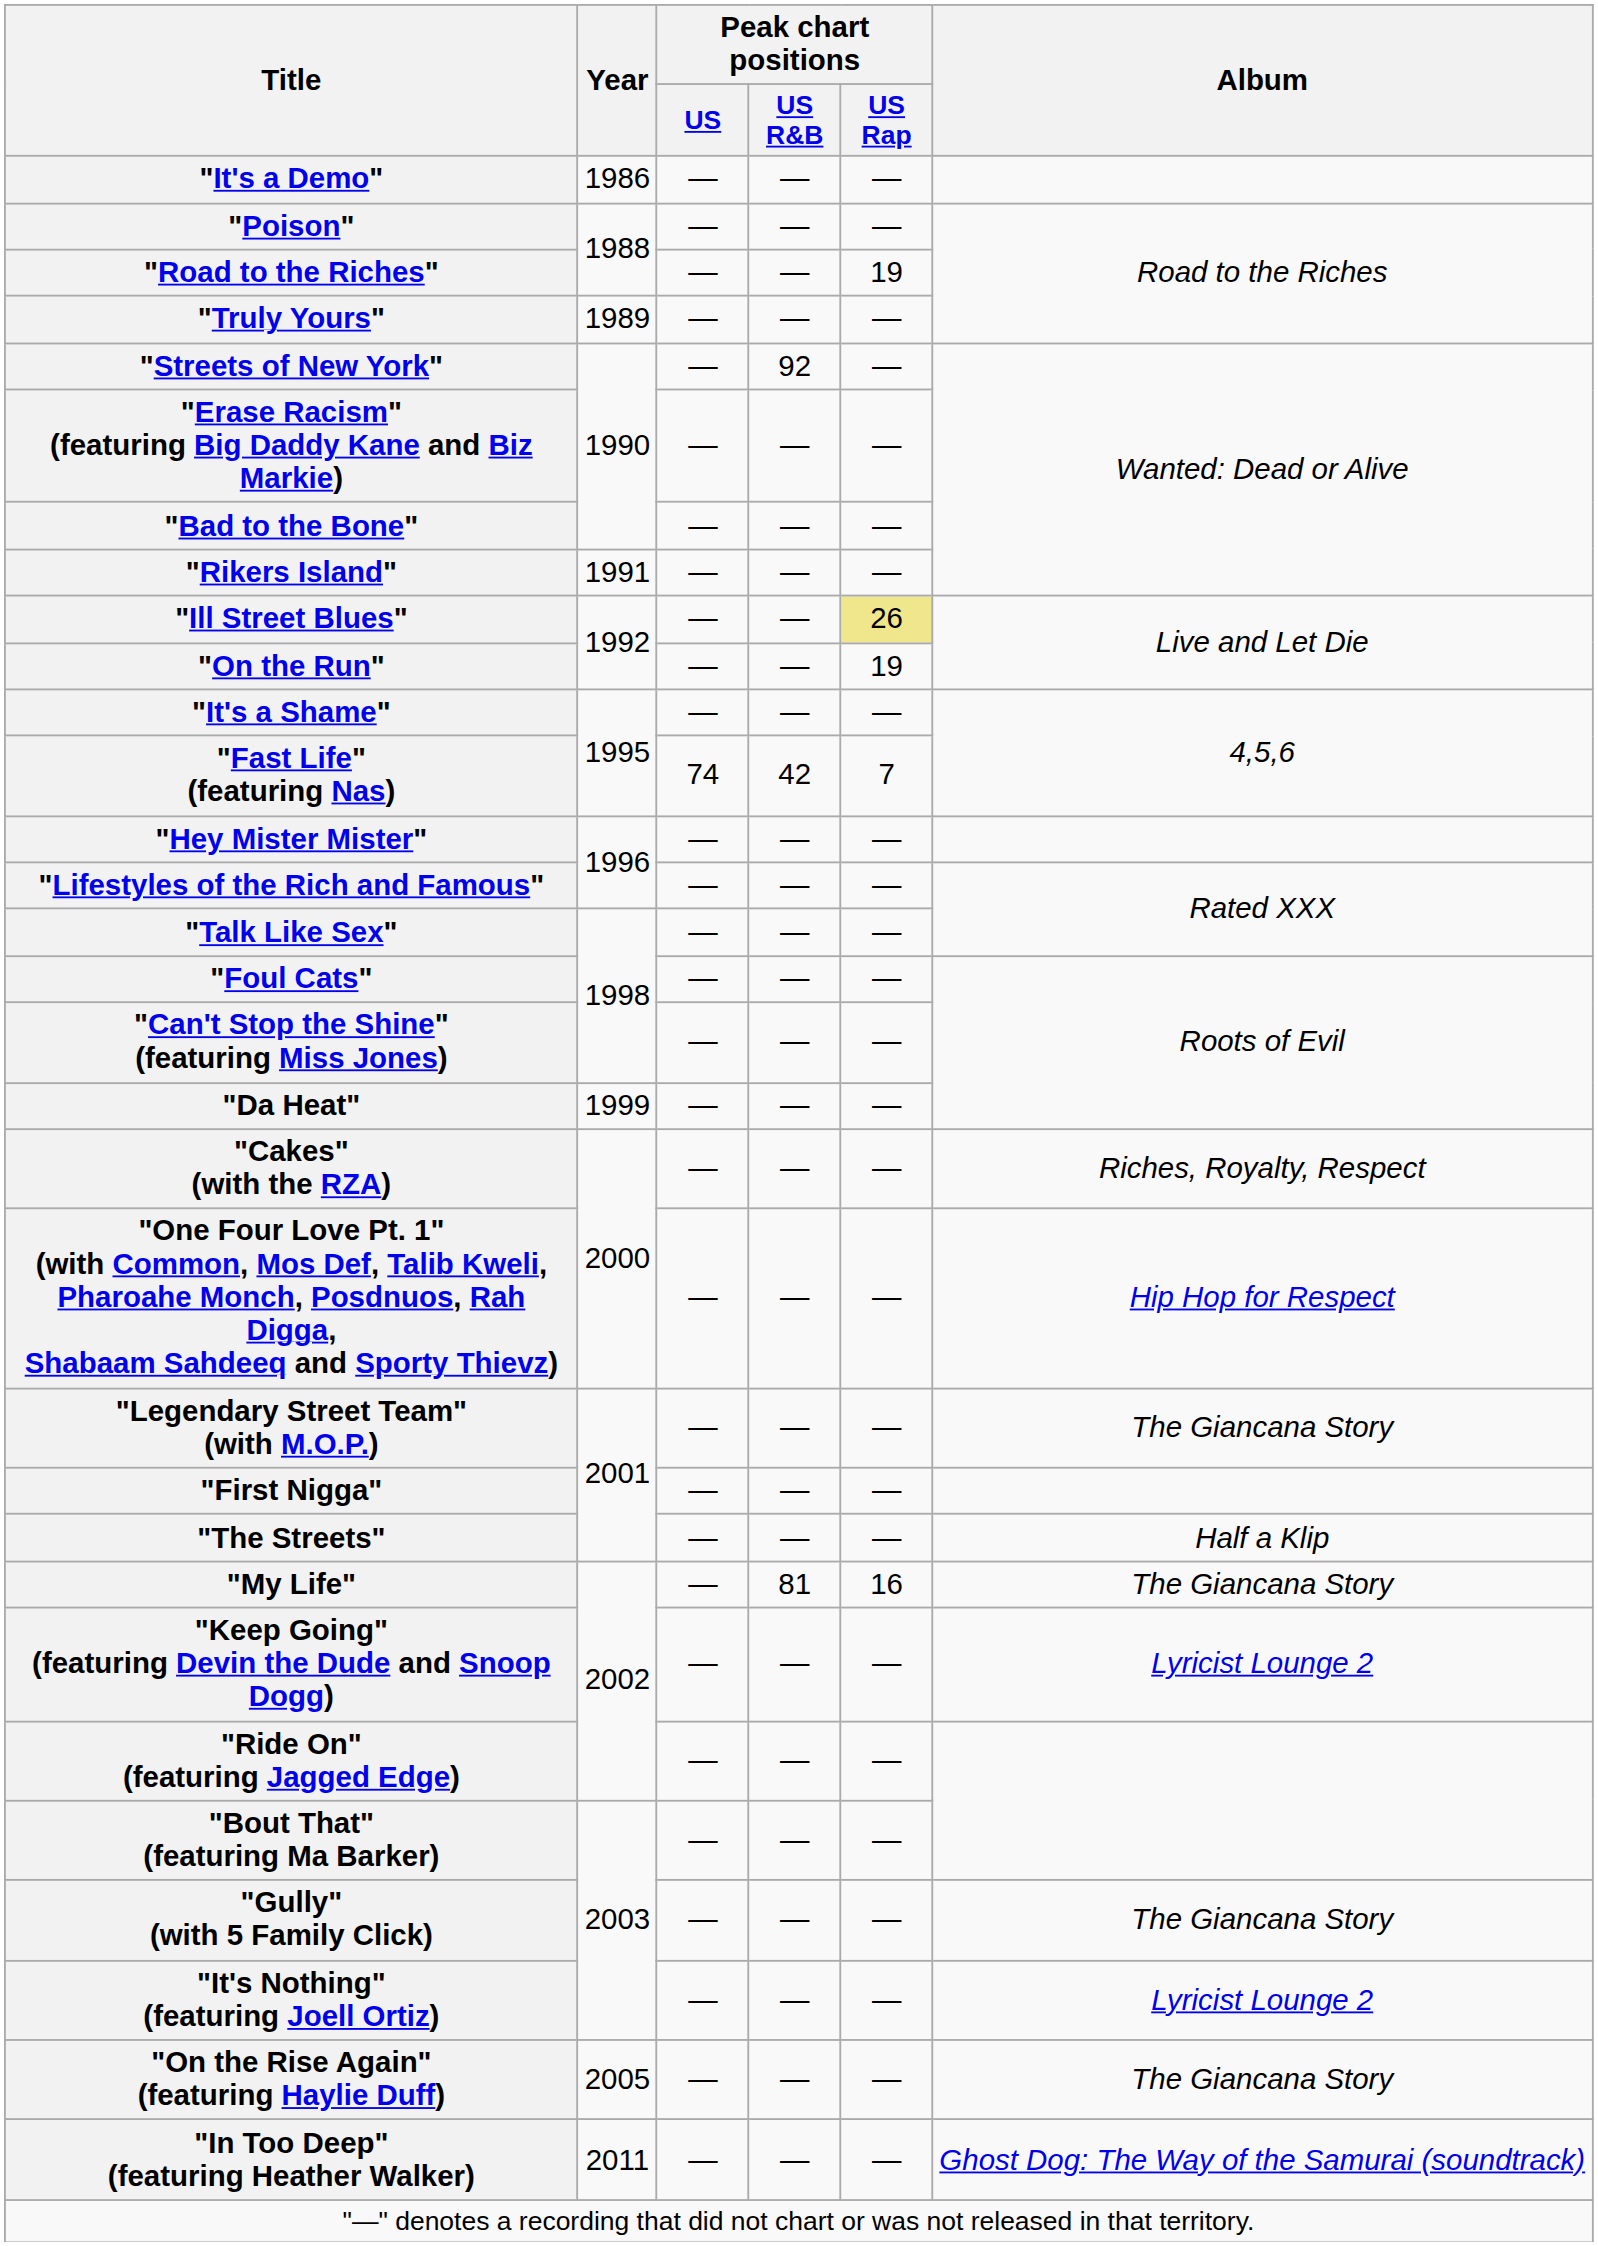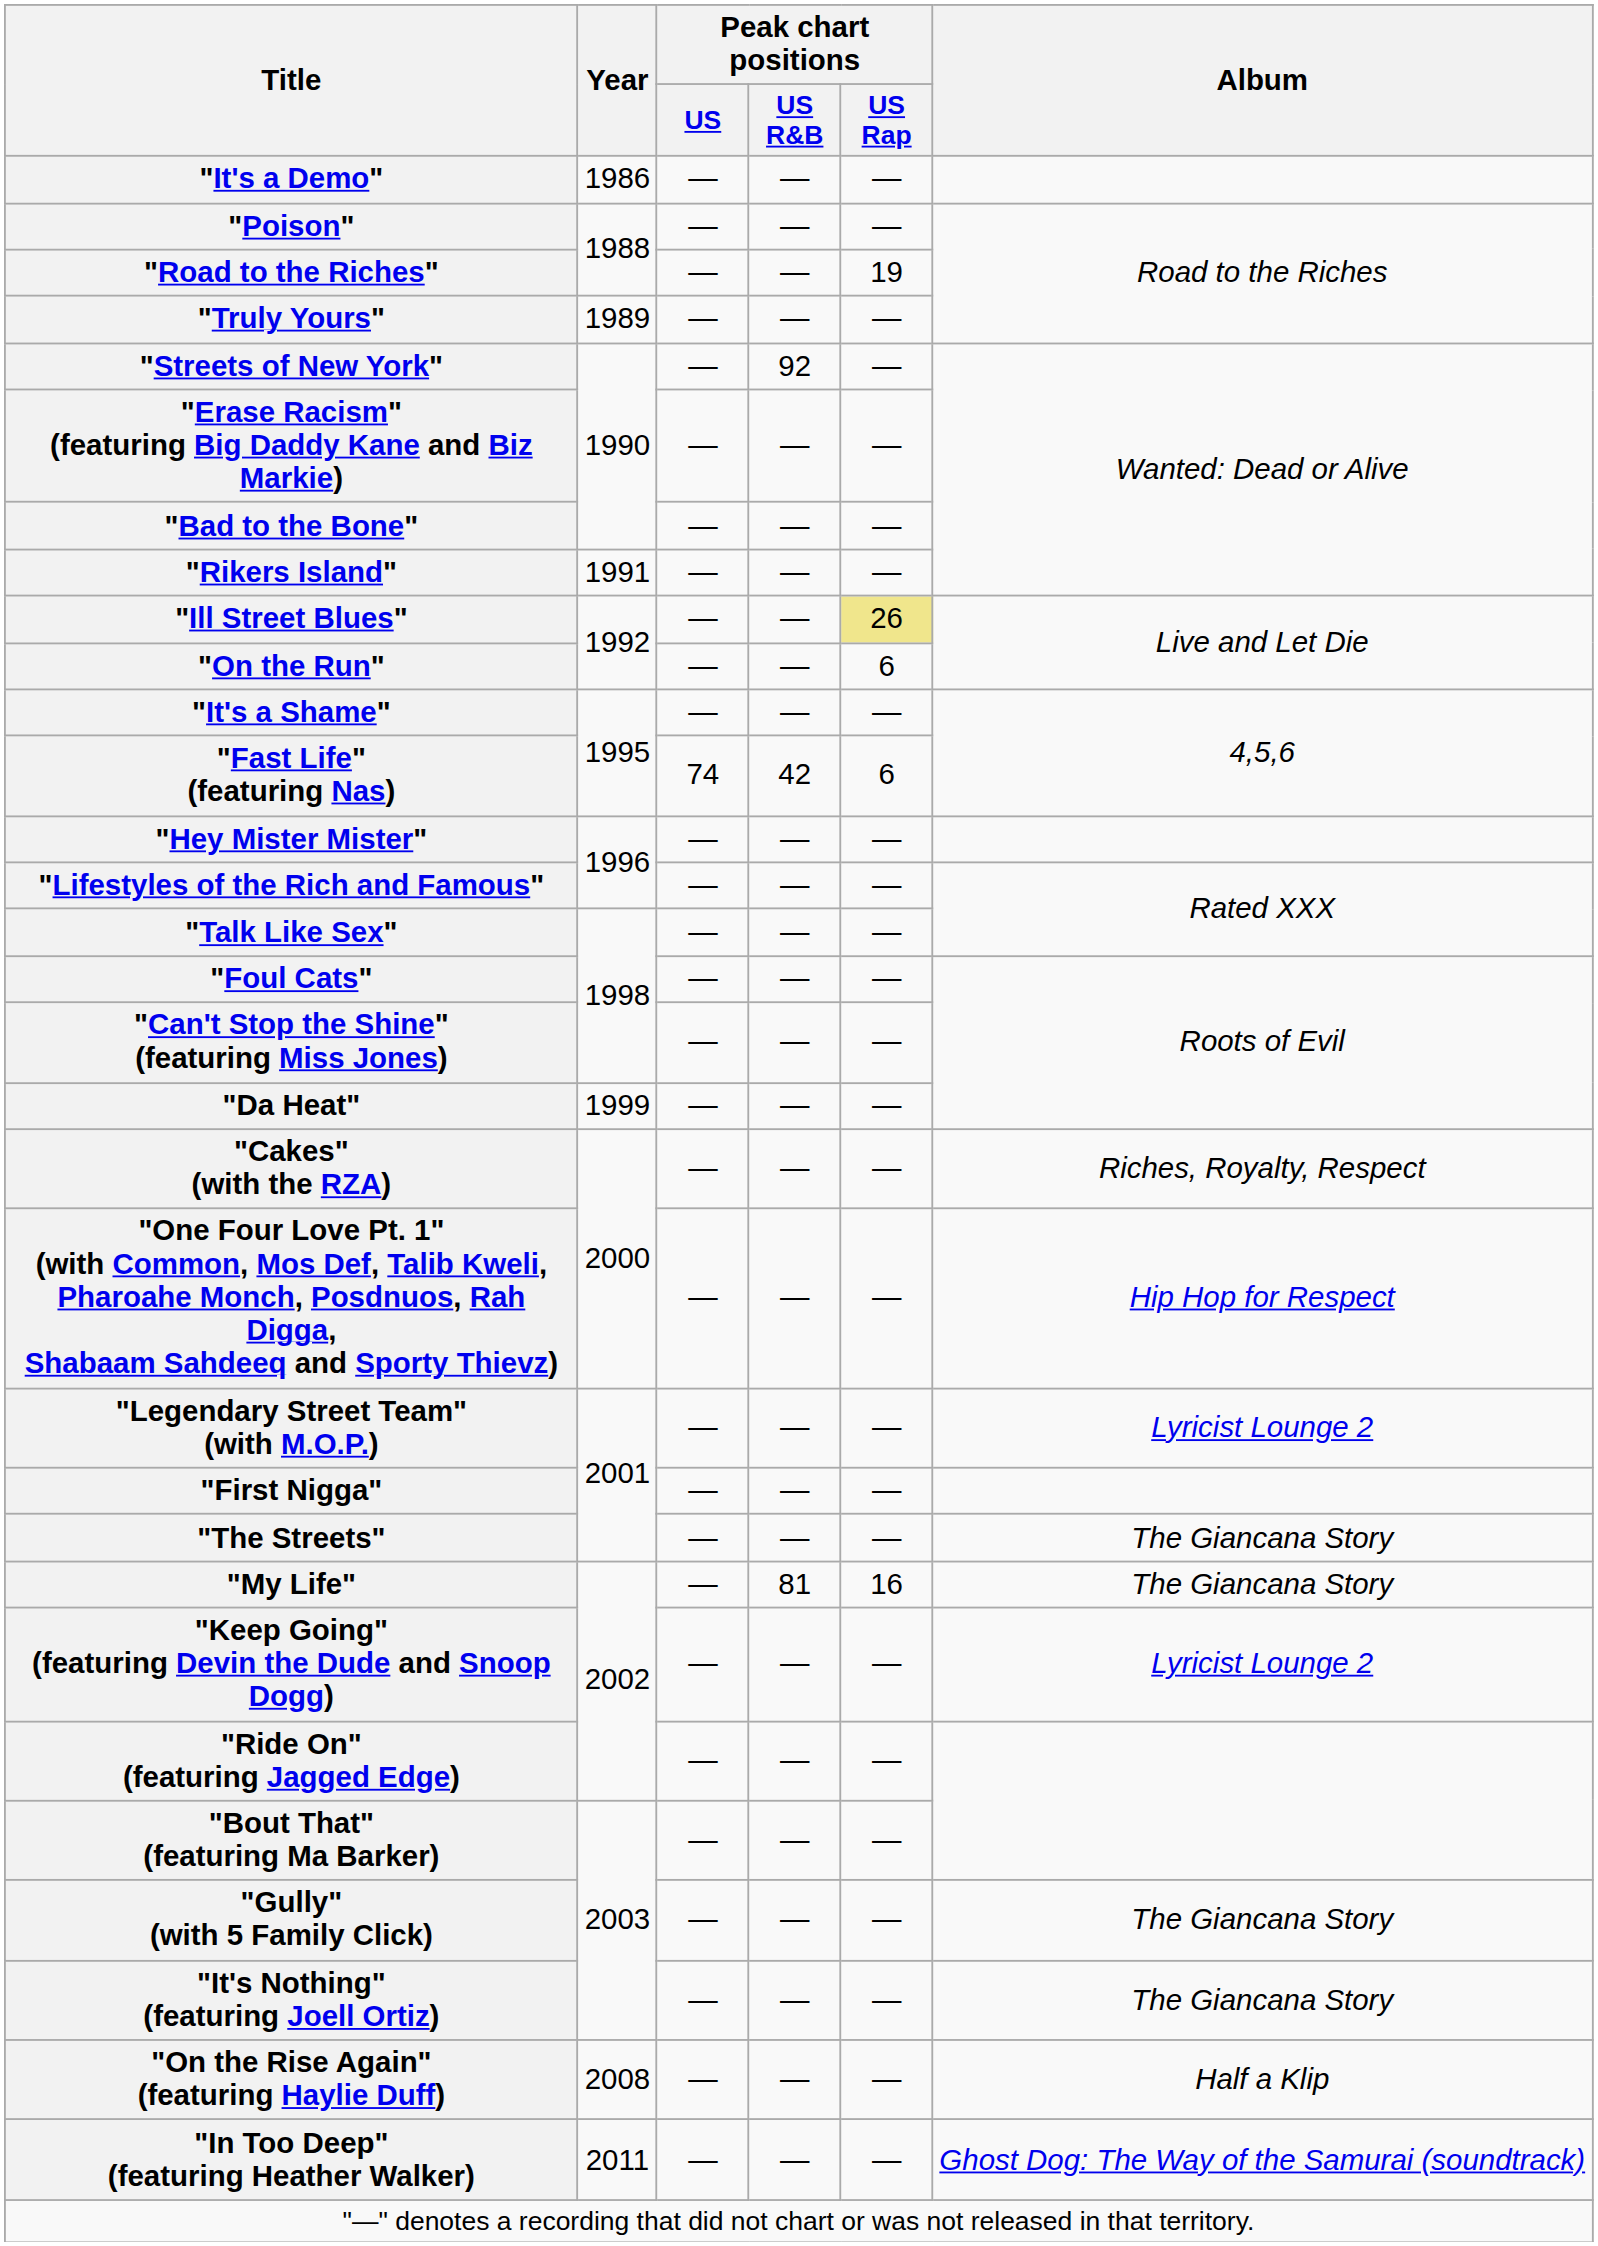"On the Run" | Peak chart positions / US Rap: 19 -> 6
"Fast Life" (featuring Nas) | Peak chart positions / US Rap: 7 -> 6
"Legendary Street Team" (with M.O.P.) | Album: The Giancana Story -> Lyricist Lounge 2
"The Streets" | Album: Half a Klip -> The Giancana Story
"It's Nothing" (featuring Joell Ortiz) | Album: Lyricist Lounge 2 -> The Giancana Story
"On the Rise Again" (featuring Haylie Duff) | Year: 2005 -> 2008
"On the Rise Again" (featuring Haylie Duff) | Album: The Giancana Story -> Half a Klip
